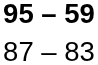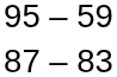95 – 59 | column 1: bold -> normal
